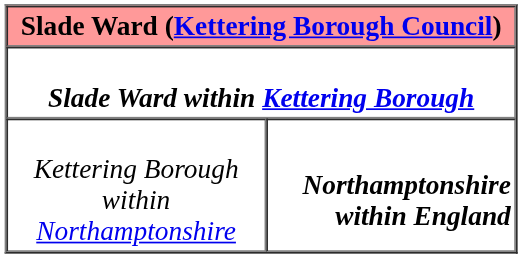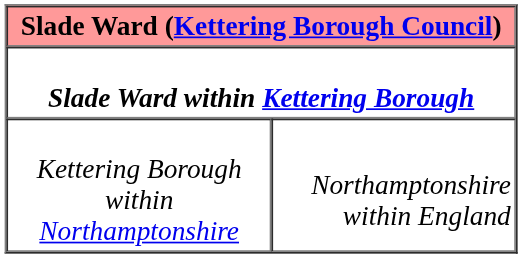Kettering Borough within Northamptonshire | column 2: bold -> normal
